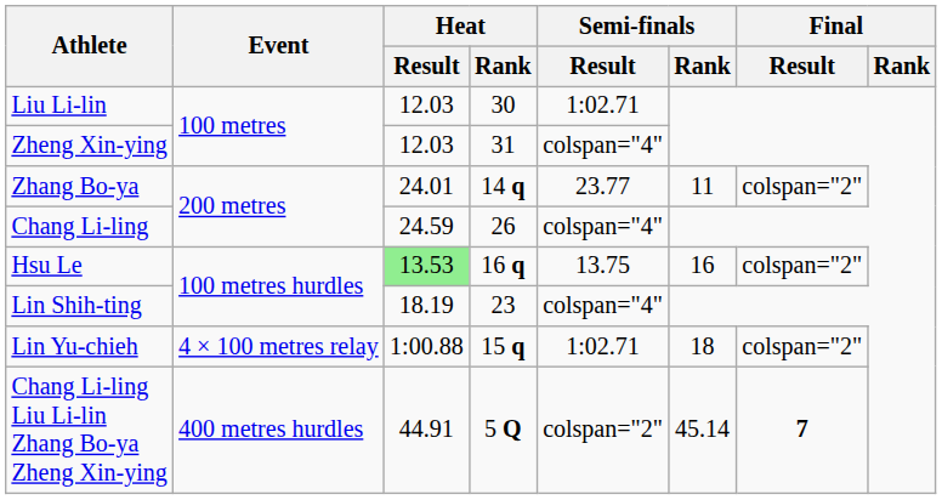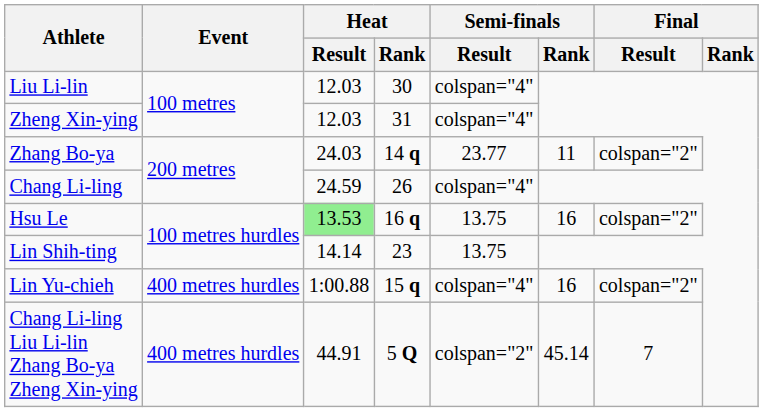Liu Li-lin | Semi-finals / Result: 1:02.71 -> colspan="4"
Zhang Bo-ya | Heat / Result: 24.01 -> 24.03
Lin Shih-ting | Heat / Result: 18.19 -> 14.14
Lin Shih-ting | Semi-finals / Result: colspan="4" -> 13.75
Lin Yu-chieh | Event: 4 × 100 metres relay -> 400 metres hurdles
Lin Yu-chieh | Semi-finals / Result: 1:02.71 -> colspan="4"
Lin Yu-chieh | Semi-finals / Rank: 18 -> 16
Chang Li-ling Liu Li-lin Zhang Bo-ya Zheng Xin-ying | Final / Result: bold -> normal
